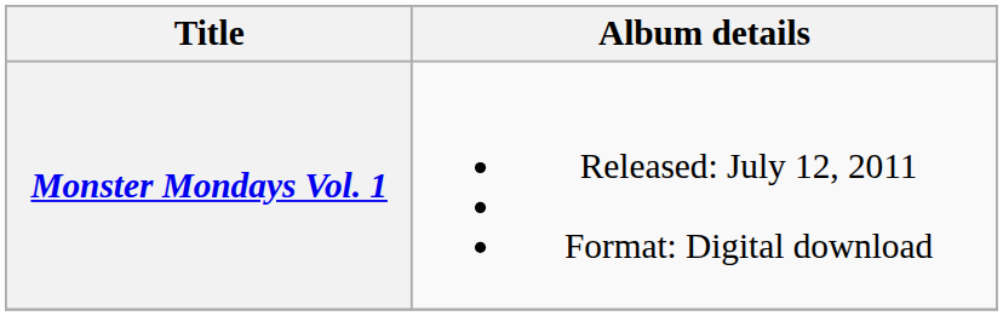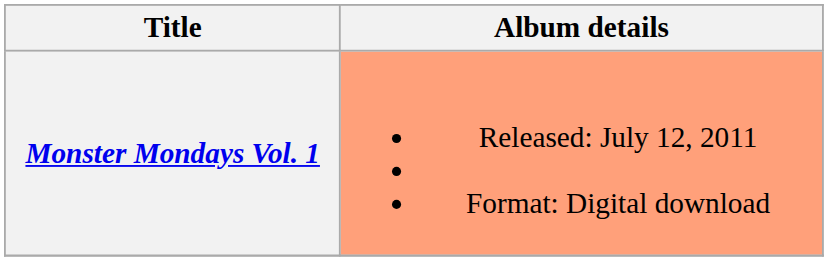Monster Mondays Vol. 1 | Album details: no background -> lightsalmon background
